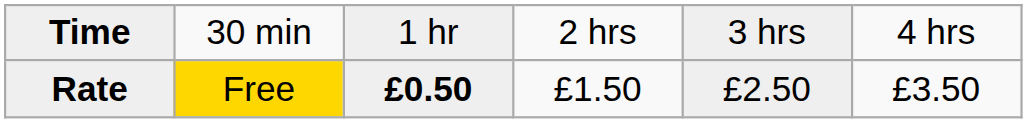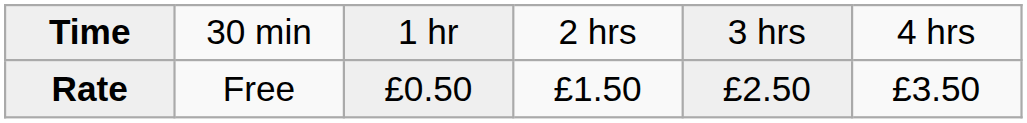Rate | column 2: gold background -> no background
Rate | column 3: bold -> normal
